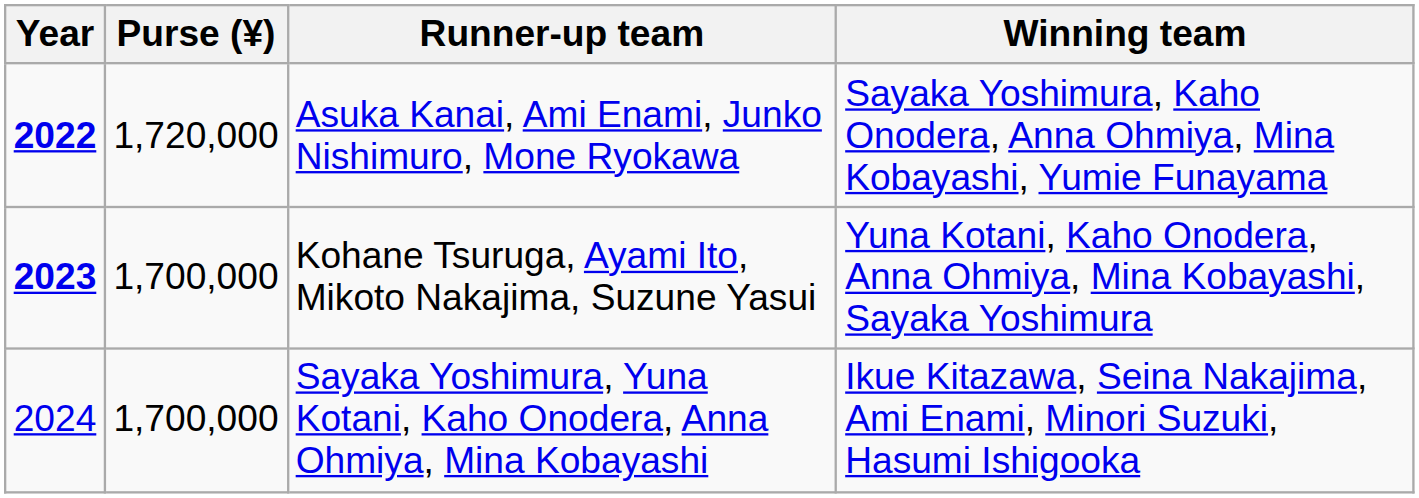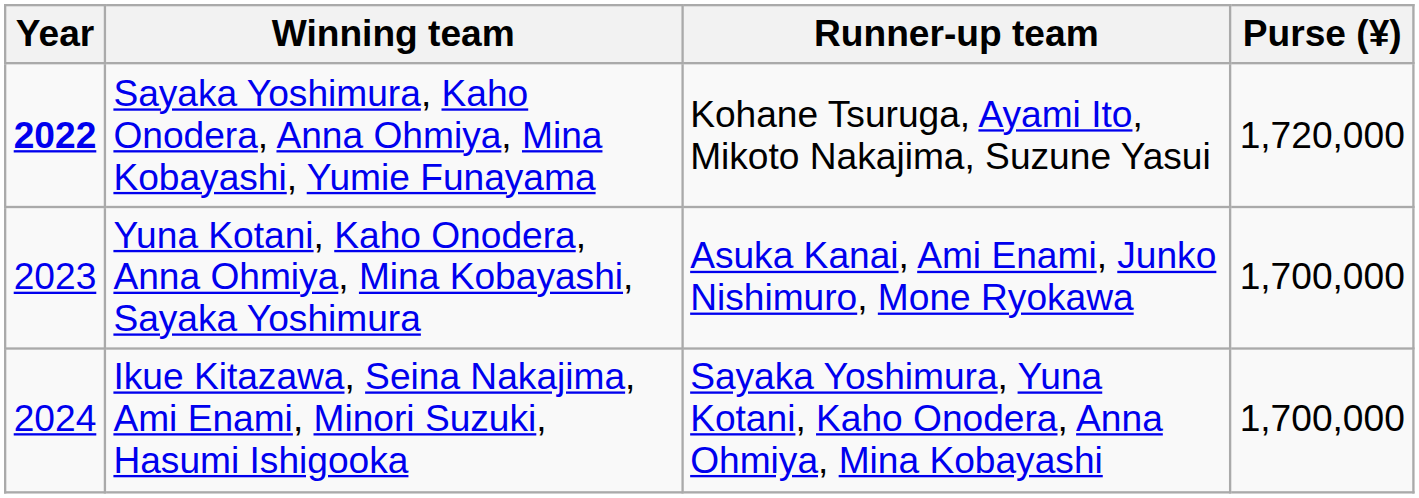columns swapped: Winning team <-> Purse (¥)
row 2 | Runner-up team: Asuka Kanai, Ami Enami, Junko Nishimuro, Mone Ryokawa -> Kohane Tsuruga, Ayami Ito, Mikoto Nakajima, Suzune Yasui
row 3 | Year: bold -> normal
row 3 | Runner-up team: Kohane Tsuruga, Ayami Ito, Mikoto Nakajima, Suzune Yasui -> Asuka Kanai, Ami Enami, Junko Nishimuro, Mone Ryokawa
